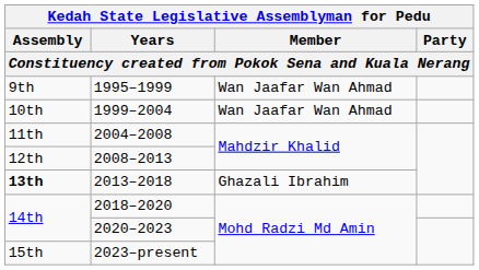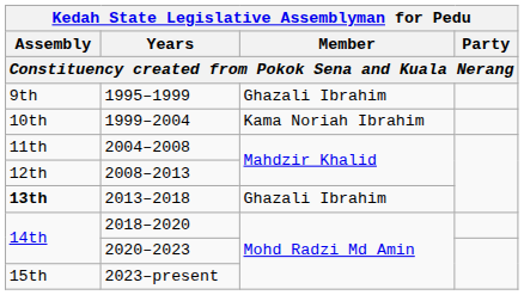1995–1999 | Member: Wan Jaafar Wan Ahmad -> Ghazali Ibrahim
1999–2004 | Member: Wan Jaafar Wan Ahmad -> Kama Noriah Ibrahim
